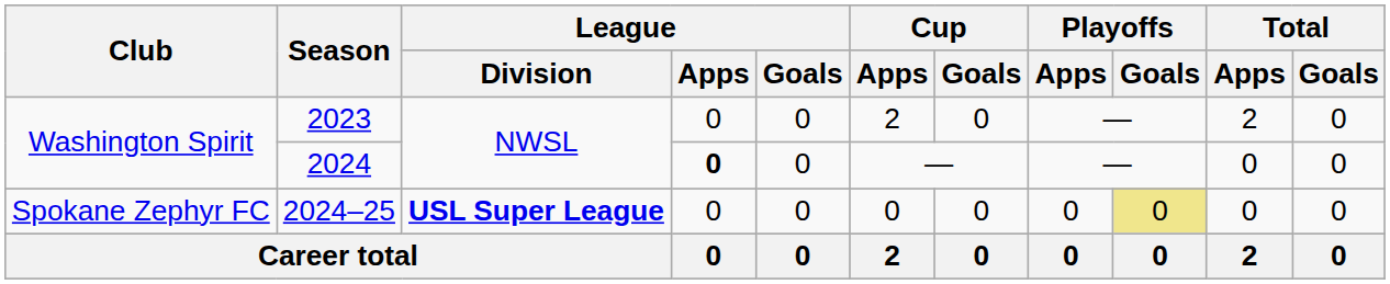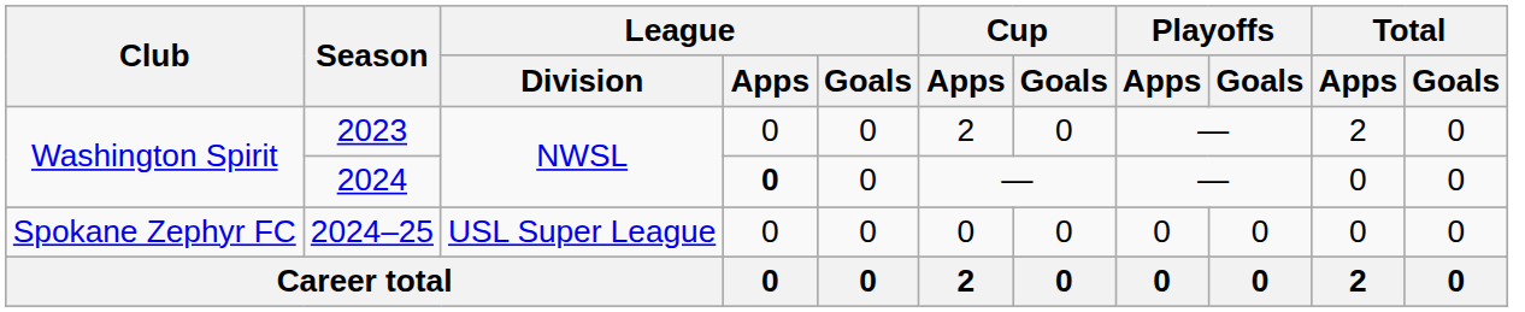2024–25 | League / Division: bold -> normal
2024–25 | Playoffs / Goals: khaki background -> no background
